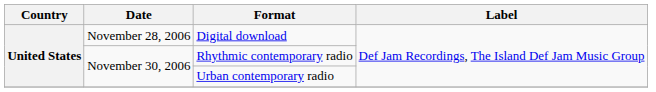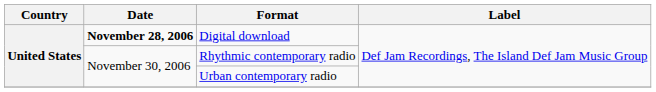Digital download | Date: normal -> bold
